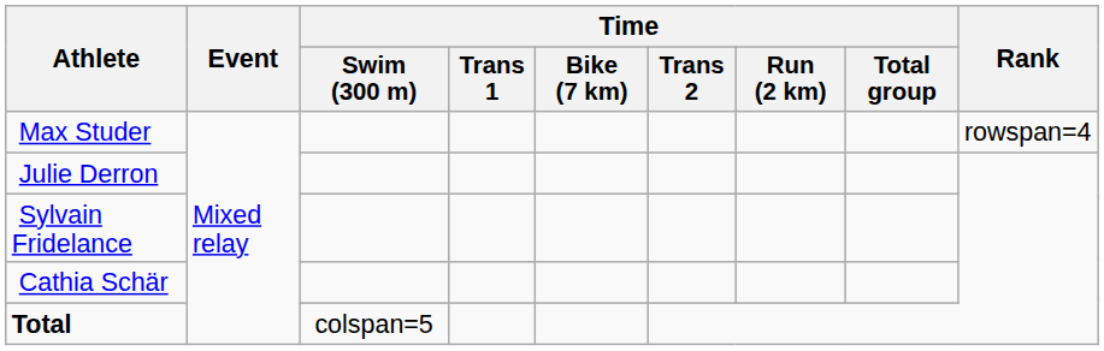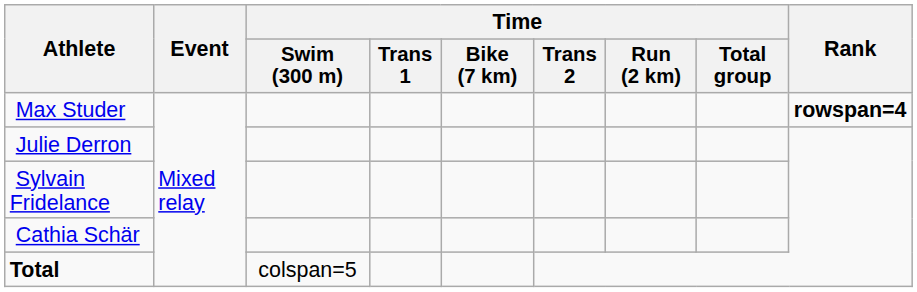Max Studer | Rank: normal -> bold
